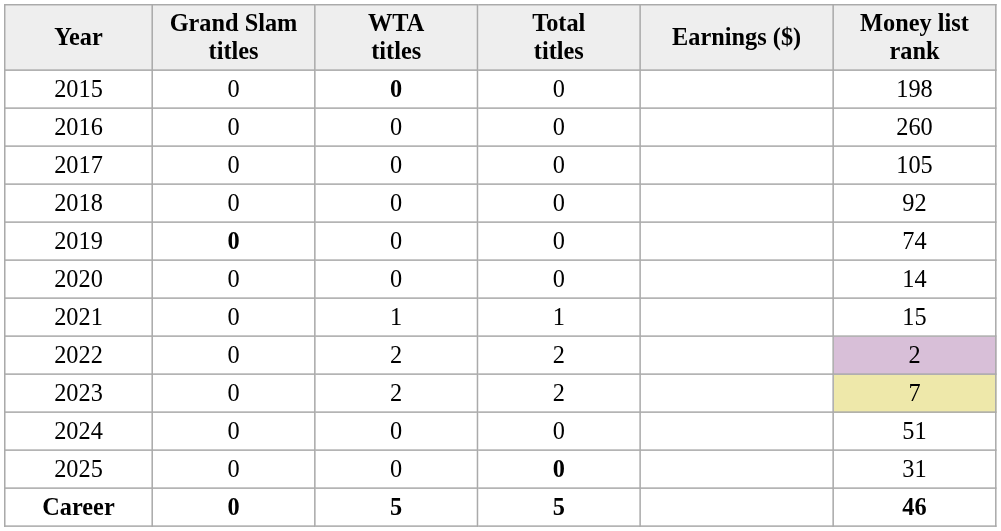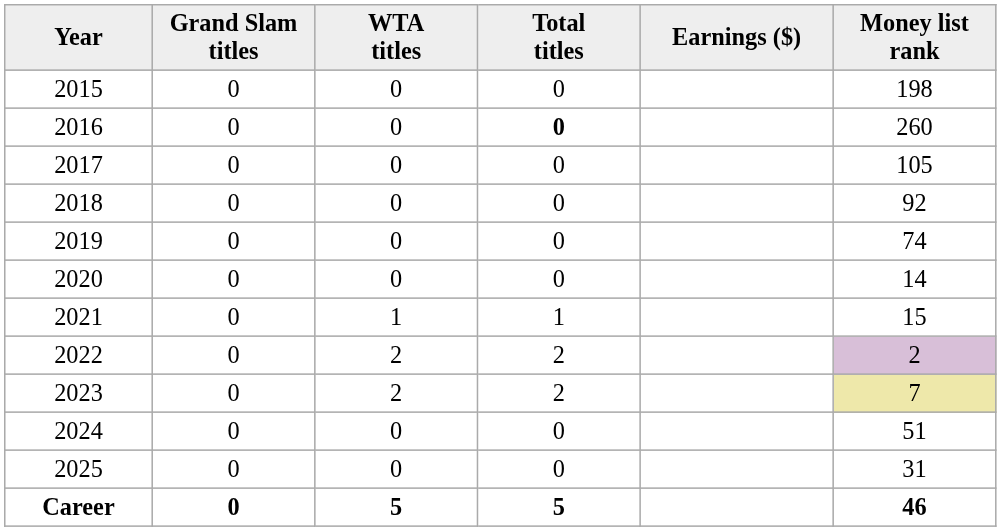2015 | column 3: bold -> normal
2016 | column 4: normal -> bold
2019 | column 2: bold -> normal
2025 | column 4: bold -> normal
